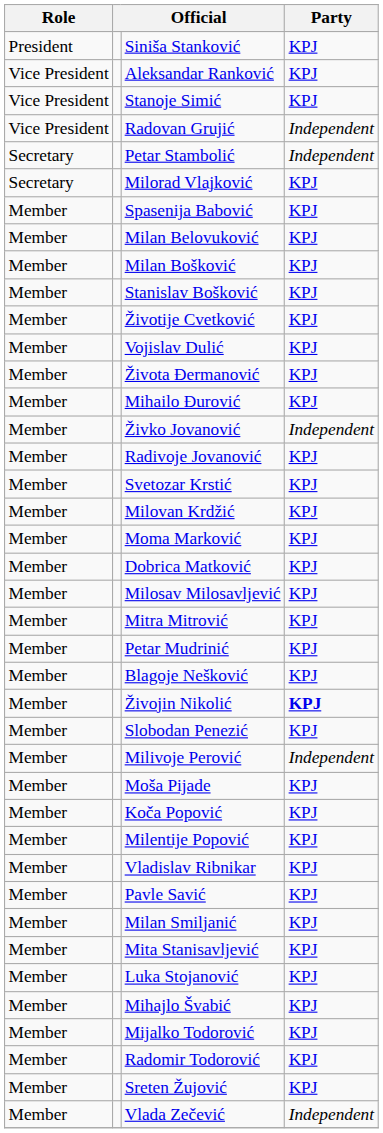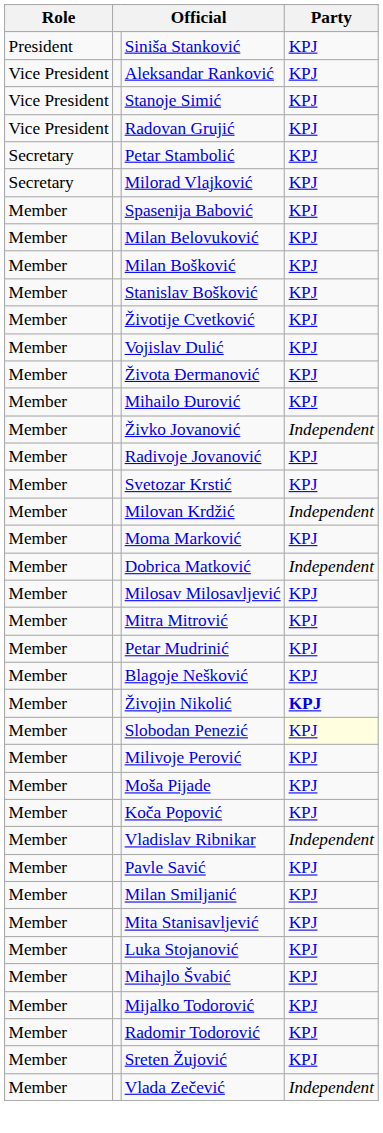Radovan Grujić | Party: Independent -> KPJ
Petar Stambolić | Party: Independent -> KPJ
Milovan Krdžić | Party: KPJ -> Independent
Dobrica Matković | Party: KPJ -> Independent
Slobodan Penezić | Party: no background -> lightyellow background
Milivoje Perović | Party: Independent -> KPJ
- row: Member | Milentije Popović | KPJ
Vladislav Ribnikar | Party: KPJ -> Independent
